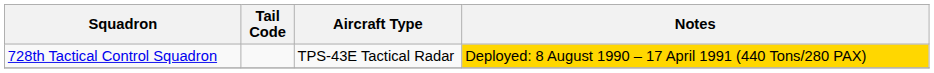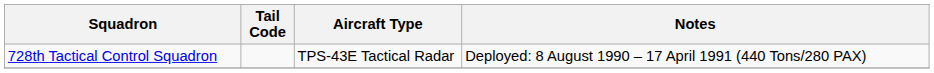728th Tactical Control Squadron | Notes: gold background -> no background
